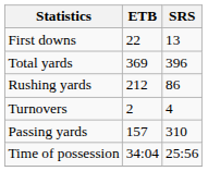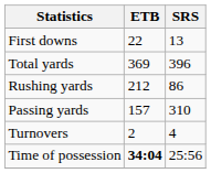rows swapped: Passing yards <-> Turnovers
Time of possession | ETB: normal -> bold
